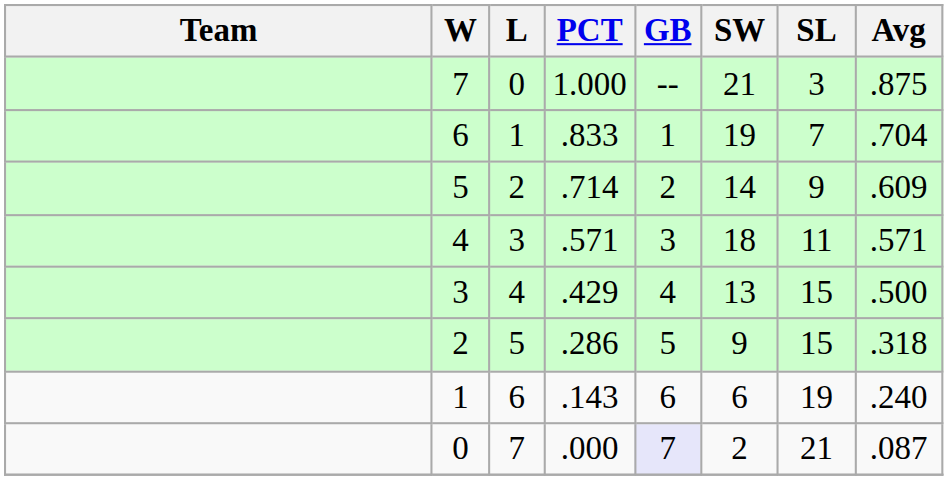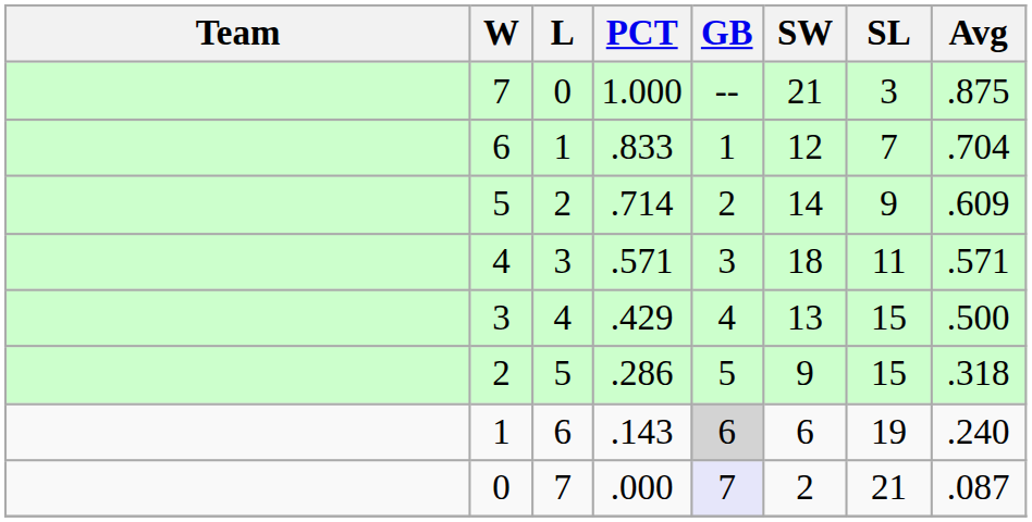row 3 | SW: 19 -> 12
row 8 | GB: no background -> lightgrey background
